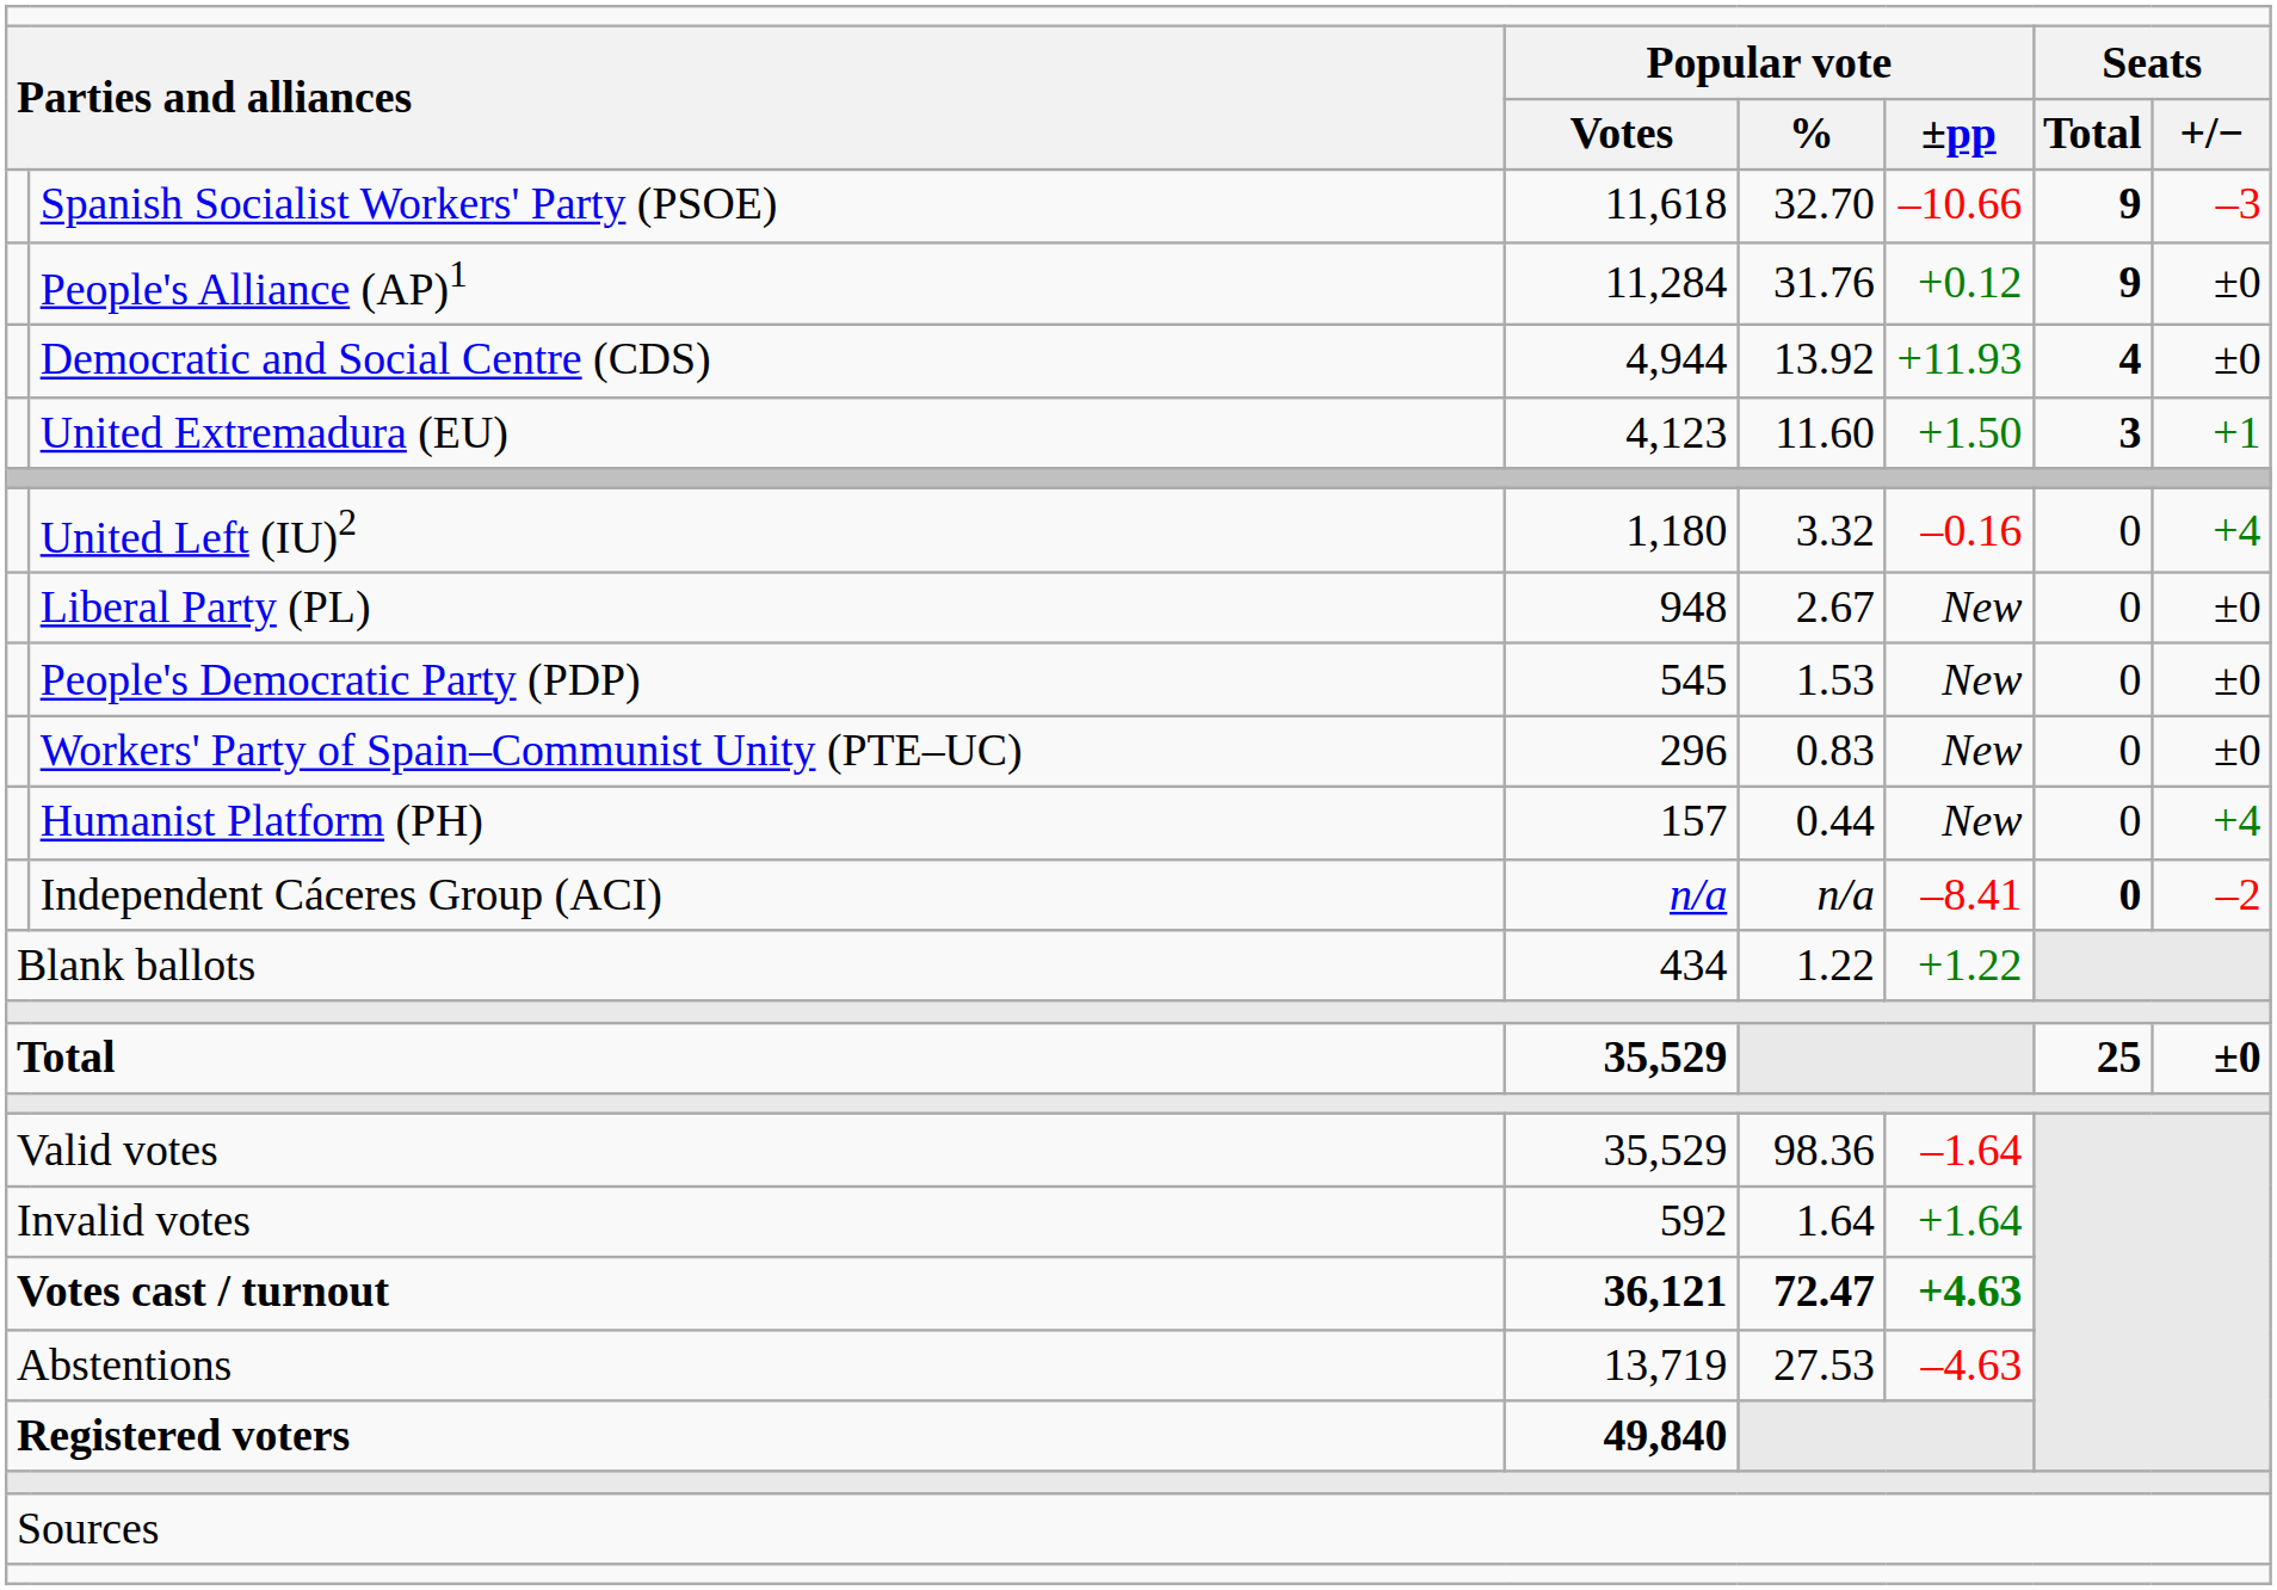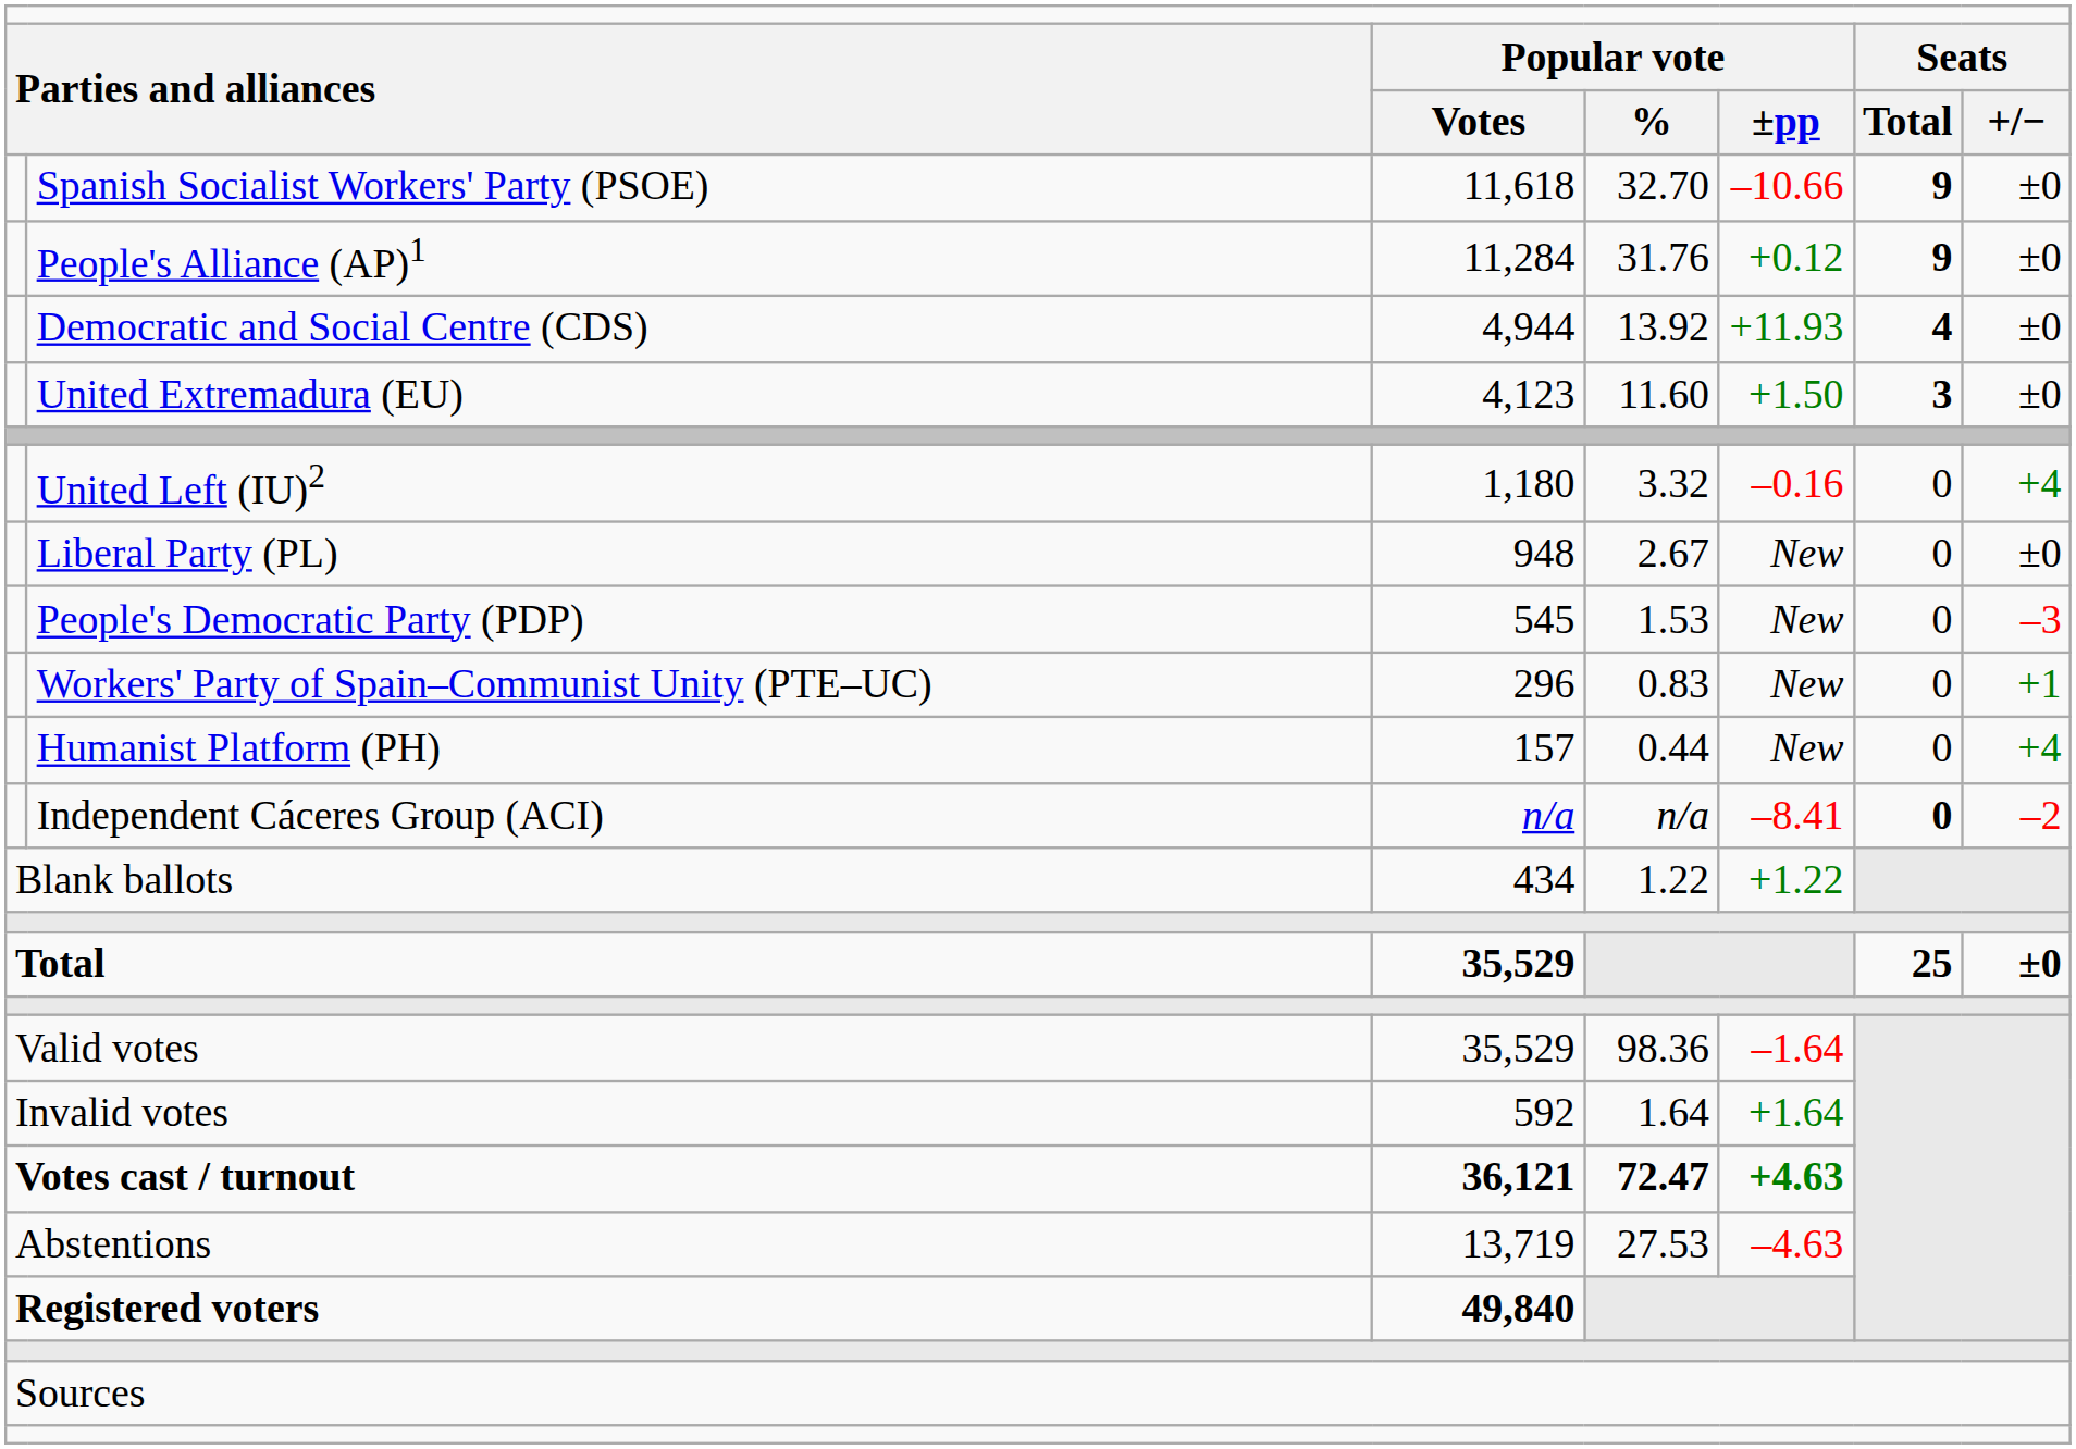Spanish Socialist Workers' Party (PSOE) | column 7: –3 -> ±0
United Extremadura (EU) | column 7: +1 -> ±0
People's Democratic Party (PDP) | column 7: ±0 -> –3
Workers' Party of Spain–Communist Unity (PTE–UC) | column 7: ±0 -> +1
